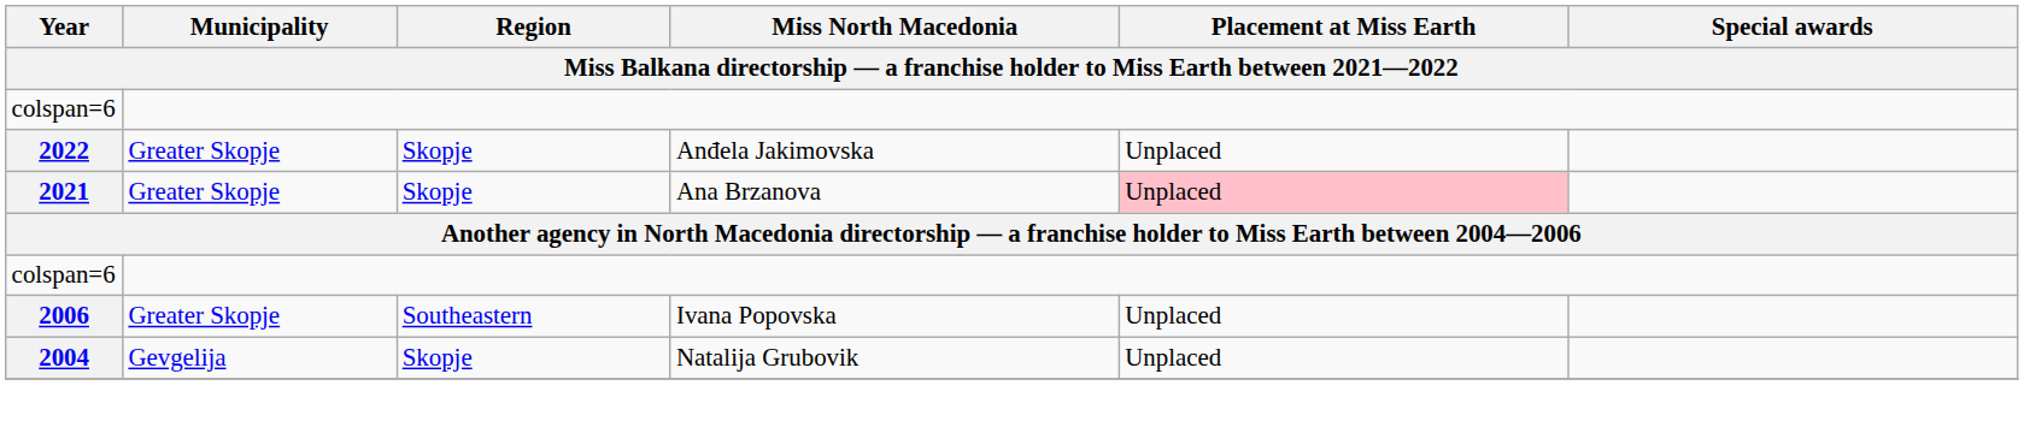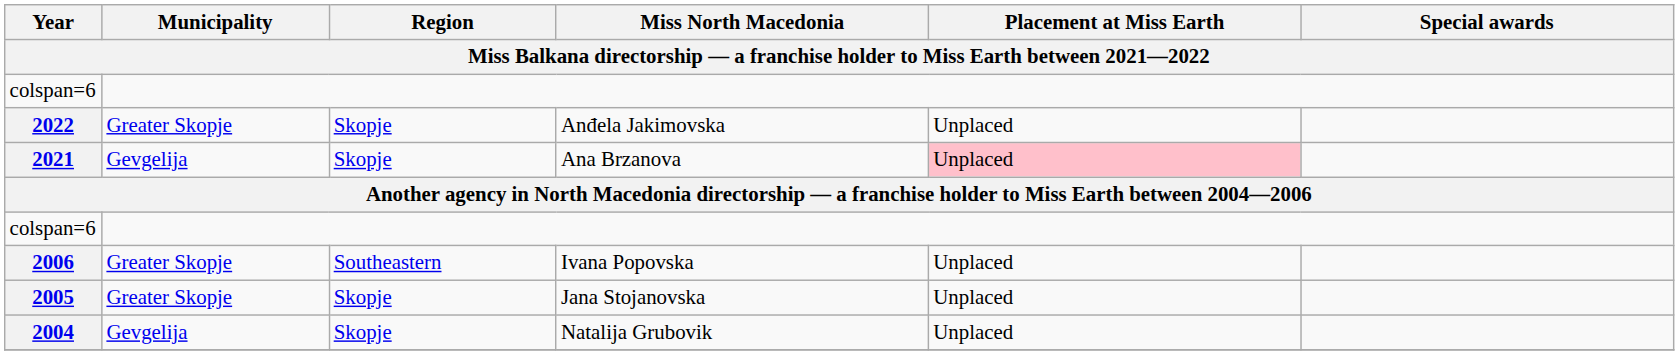2021 | Municipality: Greater Skopje -> Gevgelija
+ row: 2005 | Greater Skopje | Skopje | Jana Stojanovska | Unplaced
